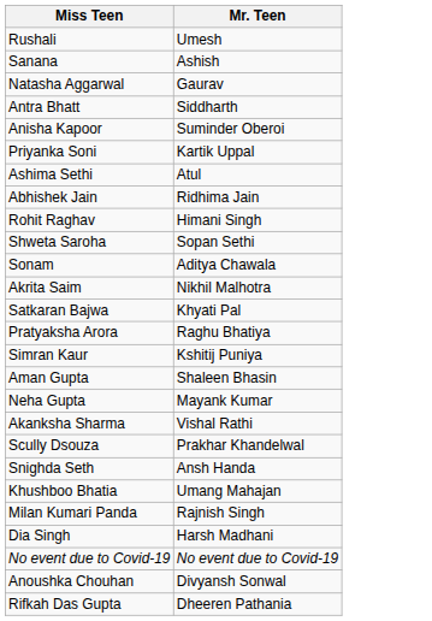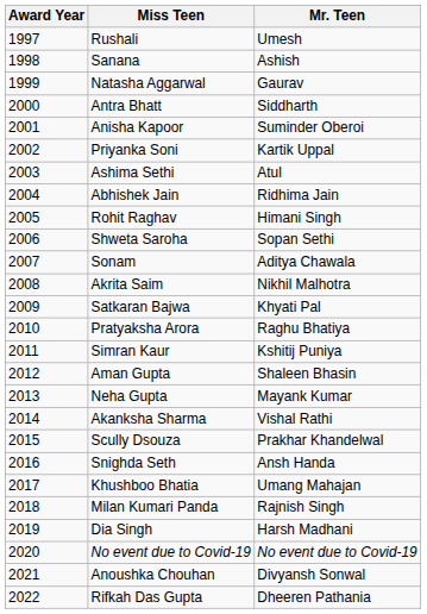+ column: Award Year | 1997 | 1998 | 1999 | 2000 | 2001 | 2002 | 2003 | 2004 | 2005 | 2006 | 2007 | 2008 | 2009 | 2010 | 2011 | 2012 | 2013 | 2014 | 2015 | 2016 | 2017 | 2018 | 2019 | 2020 | 2021 | 2022
